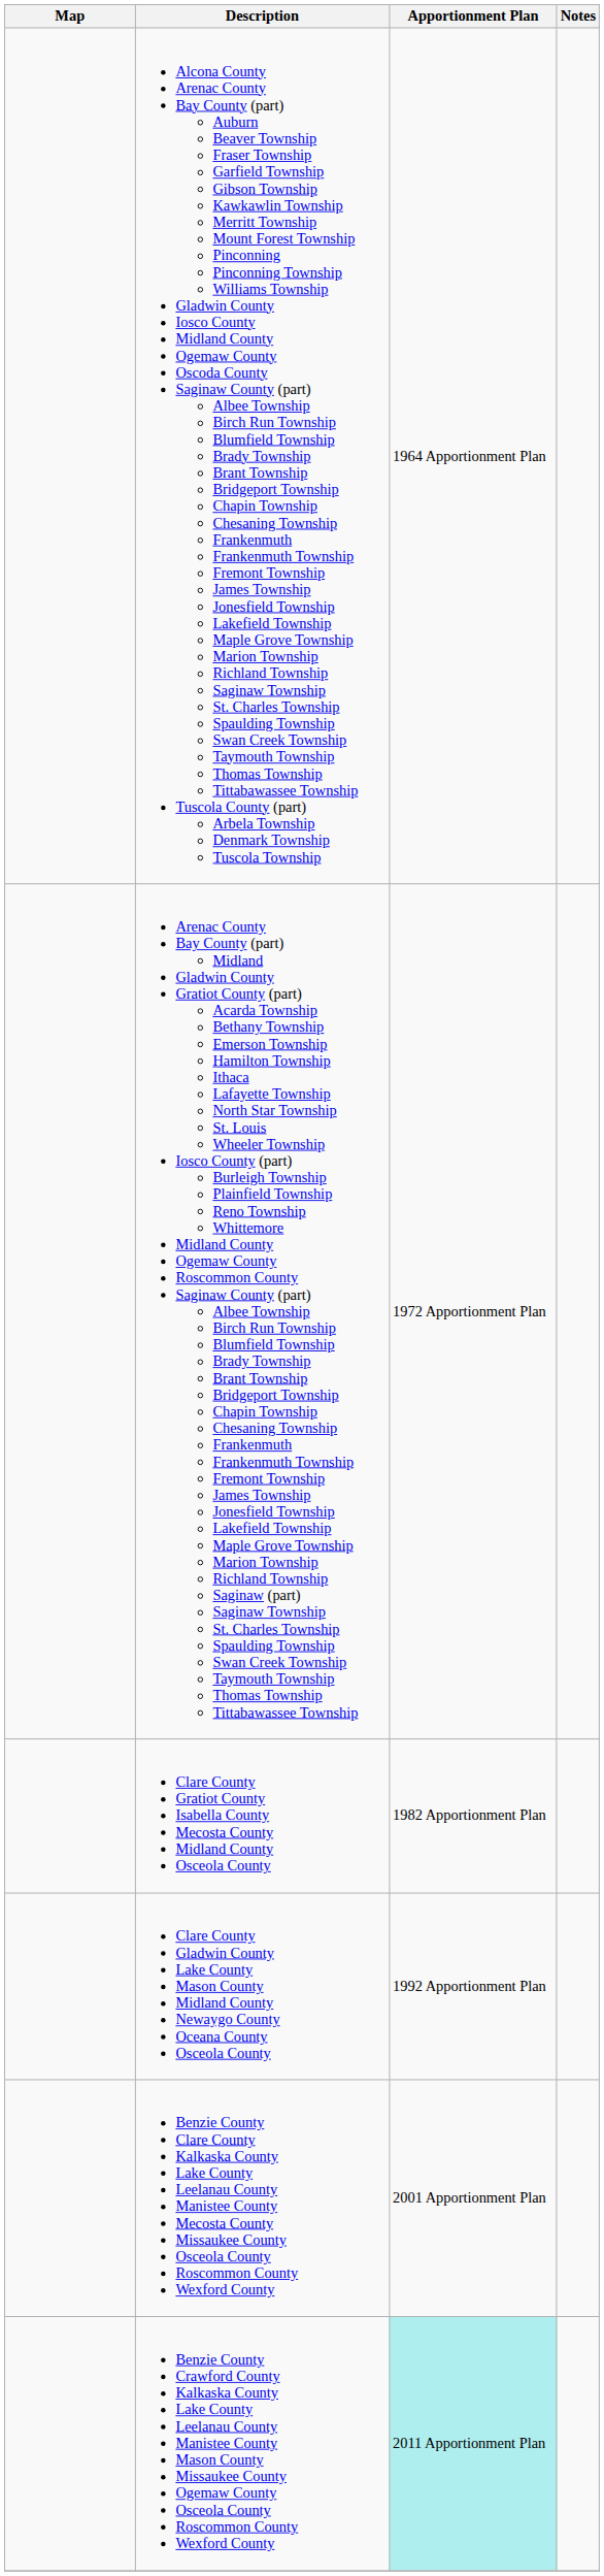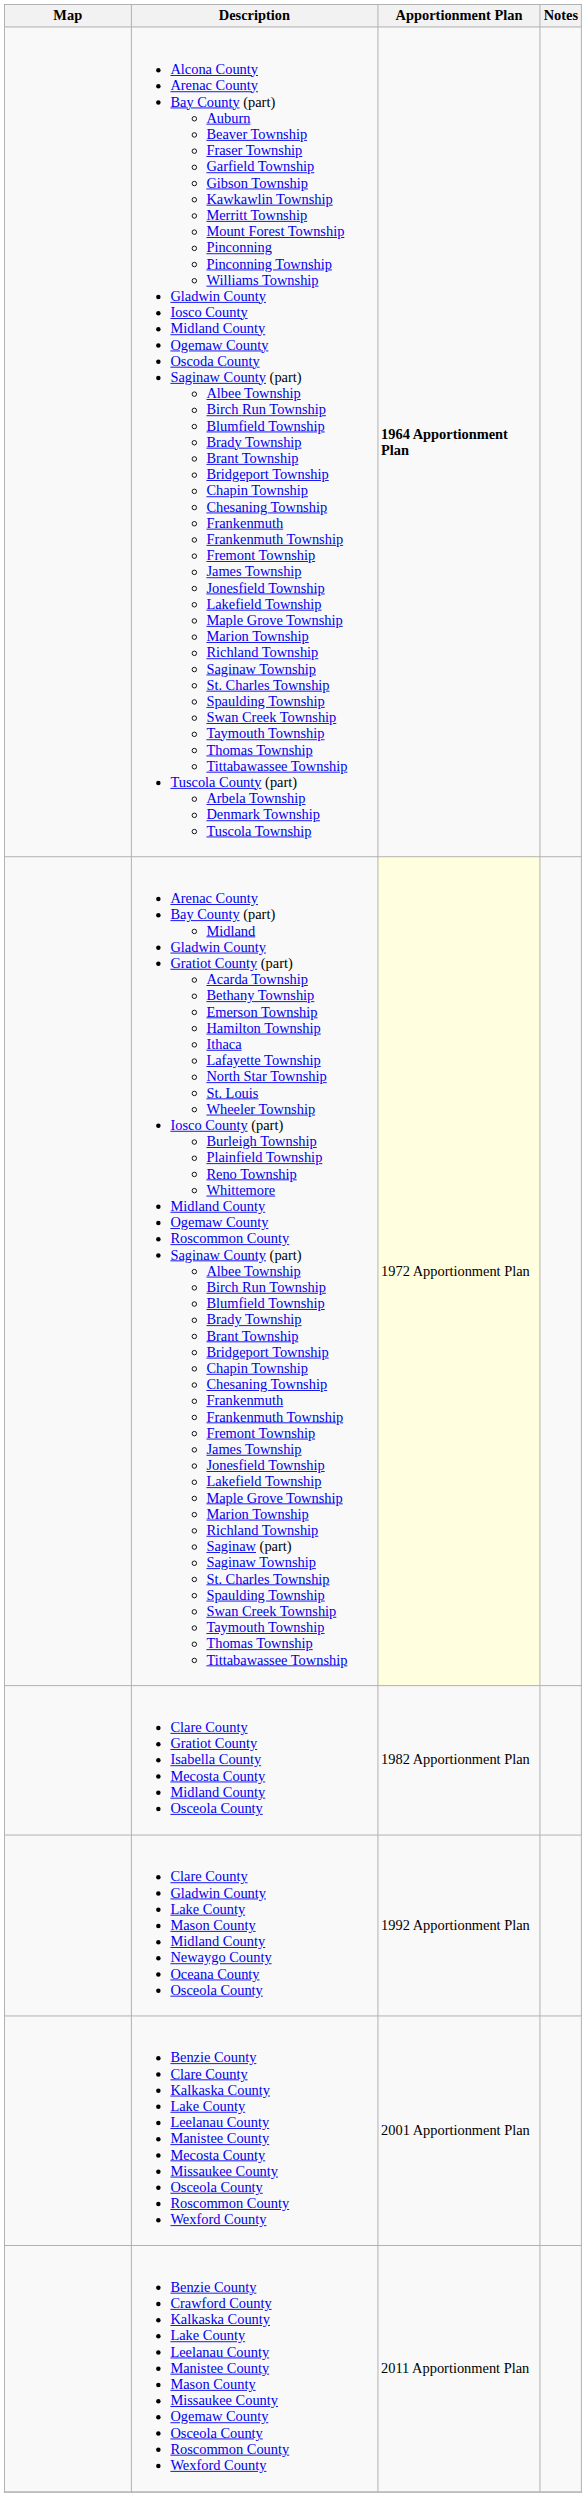row 2 | Apportionment Plan: normal -> bold
row 3 | Apportionment Plan: no background -> lightyellow background
row 7 | Apportionment Plan: paleturquoise background -> no background
